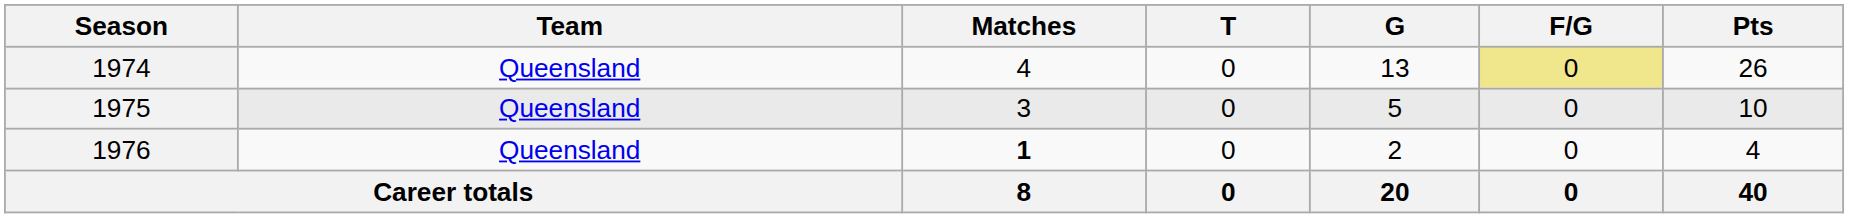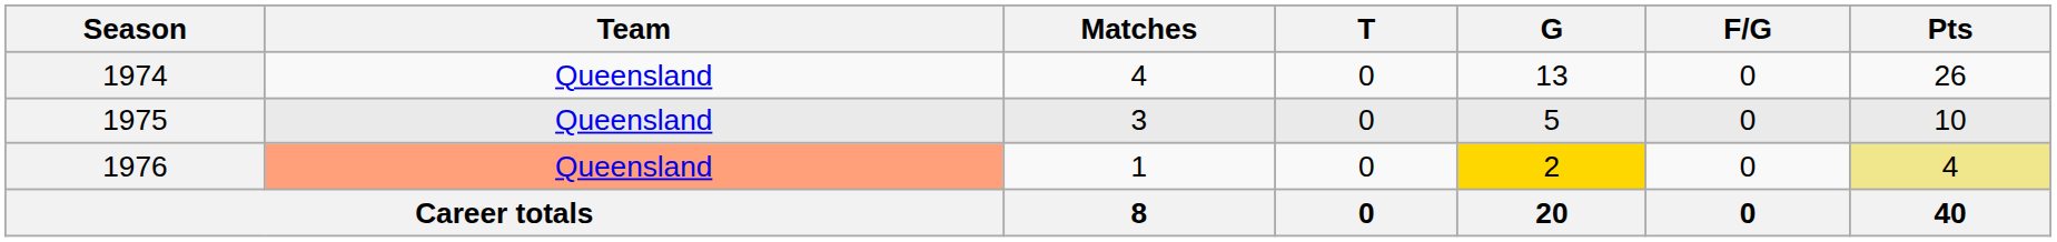1974 | F/G: khaki background -> no background
1976 | Team: no background -> lightsalmon background
1976 | Matches: bold -> normal
1976 | G: no background -> gold background
1976 | Pts: no background -> khaki background
